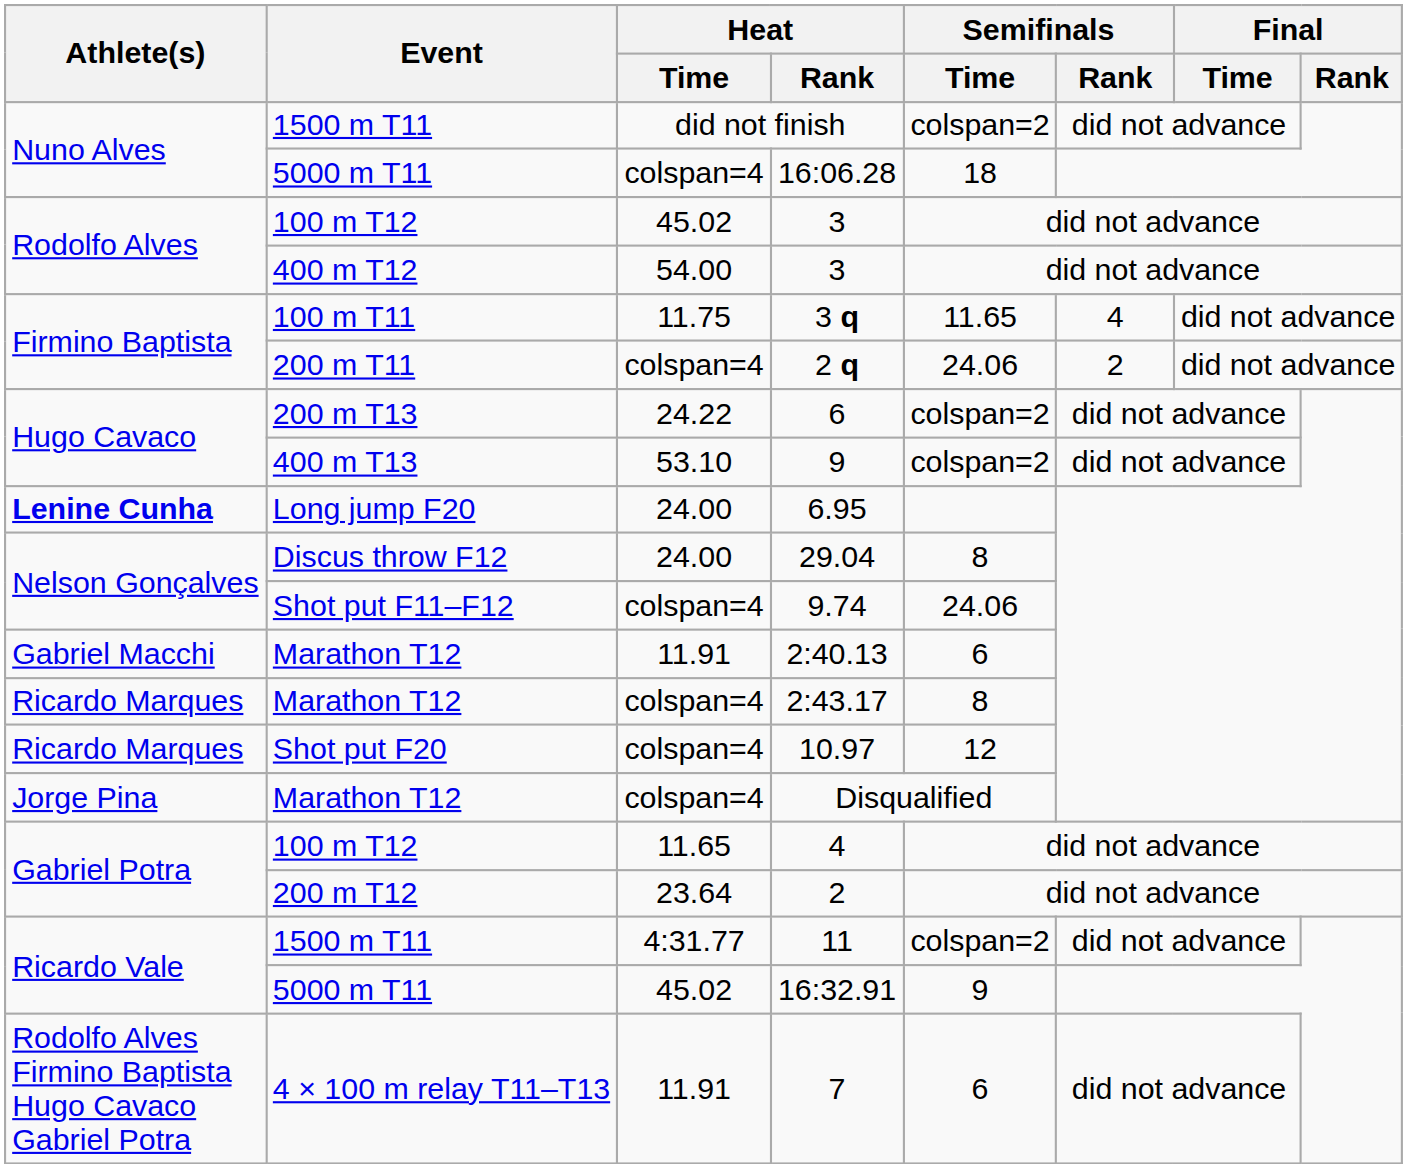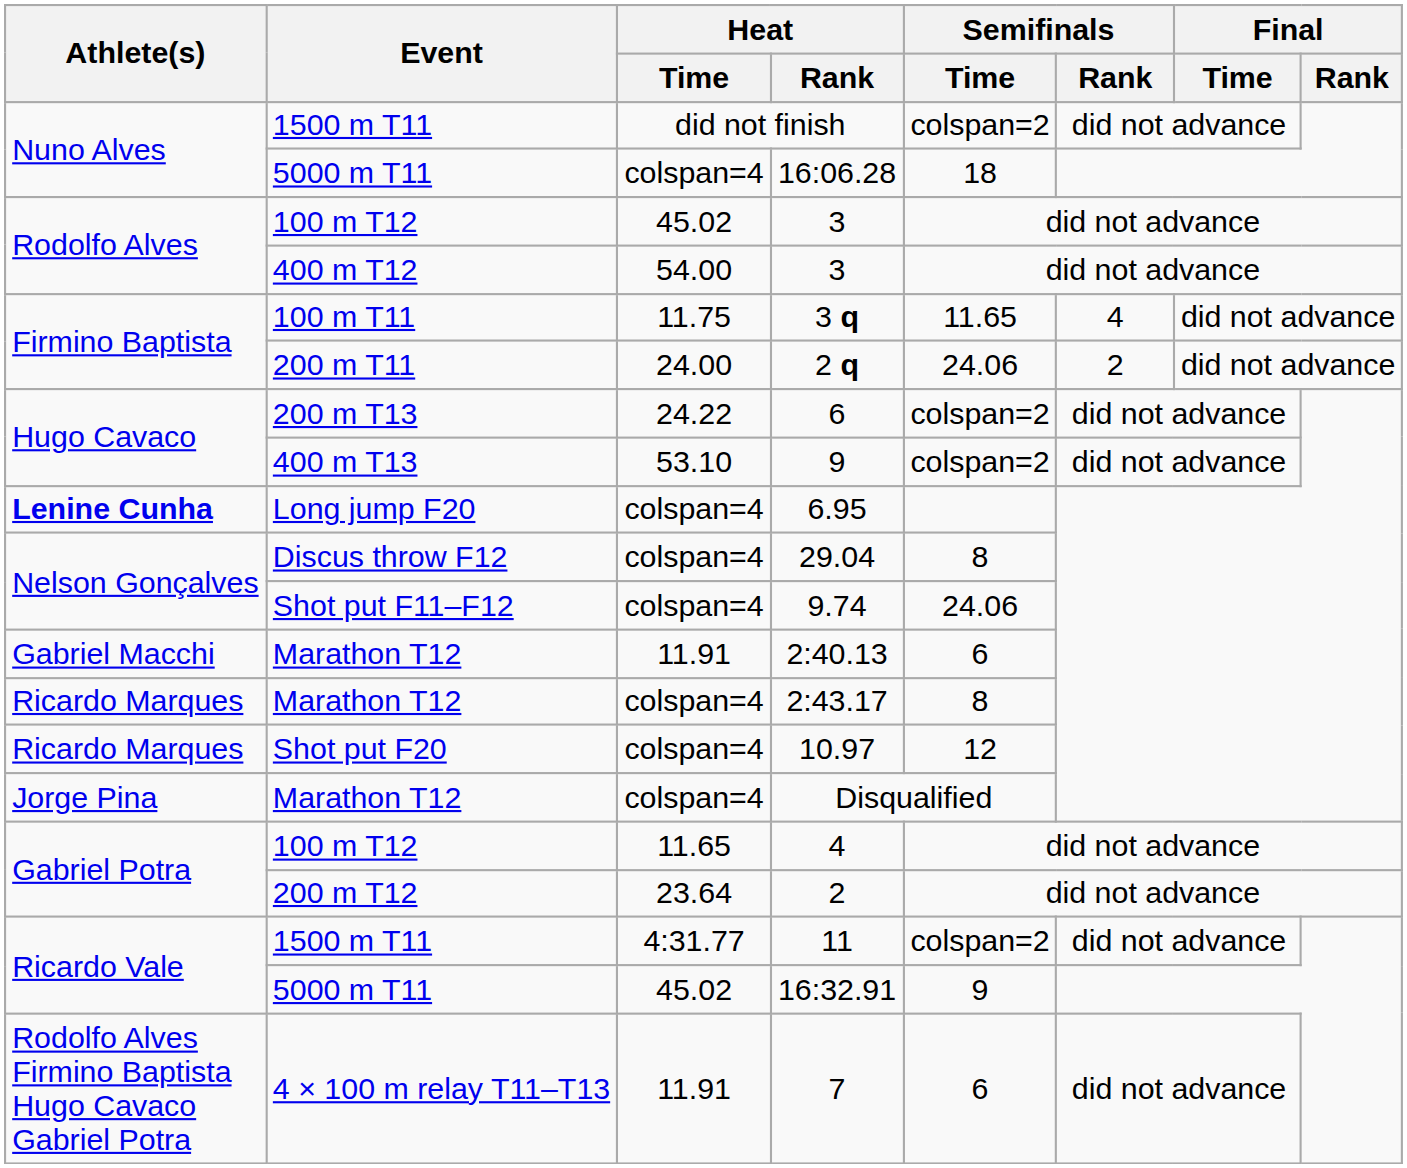2 q | Heat / Time: colspan=4 -> 24.00
6.95 | Heat / Time: 24.00 -> colspan=4
29.04 | Heat / Time: 24.00 -> colspan=4
